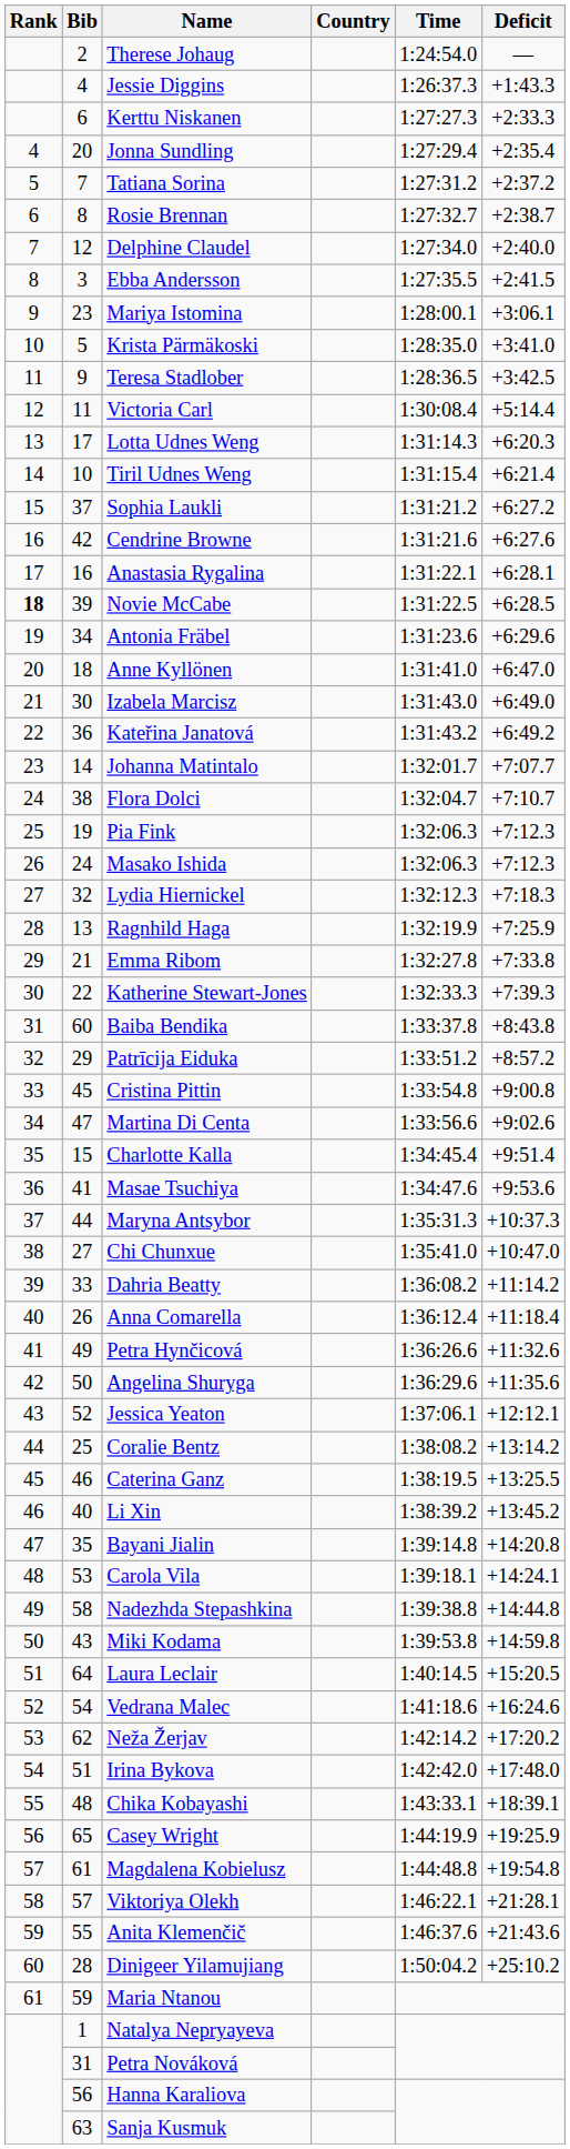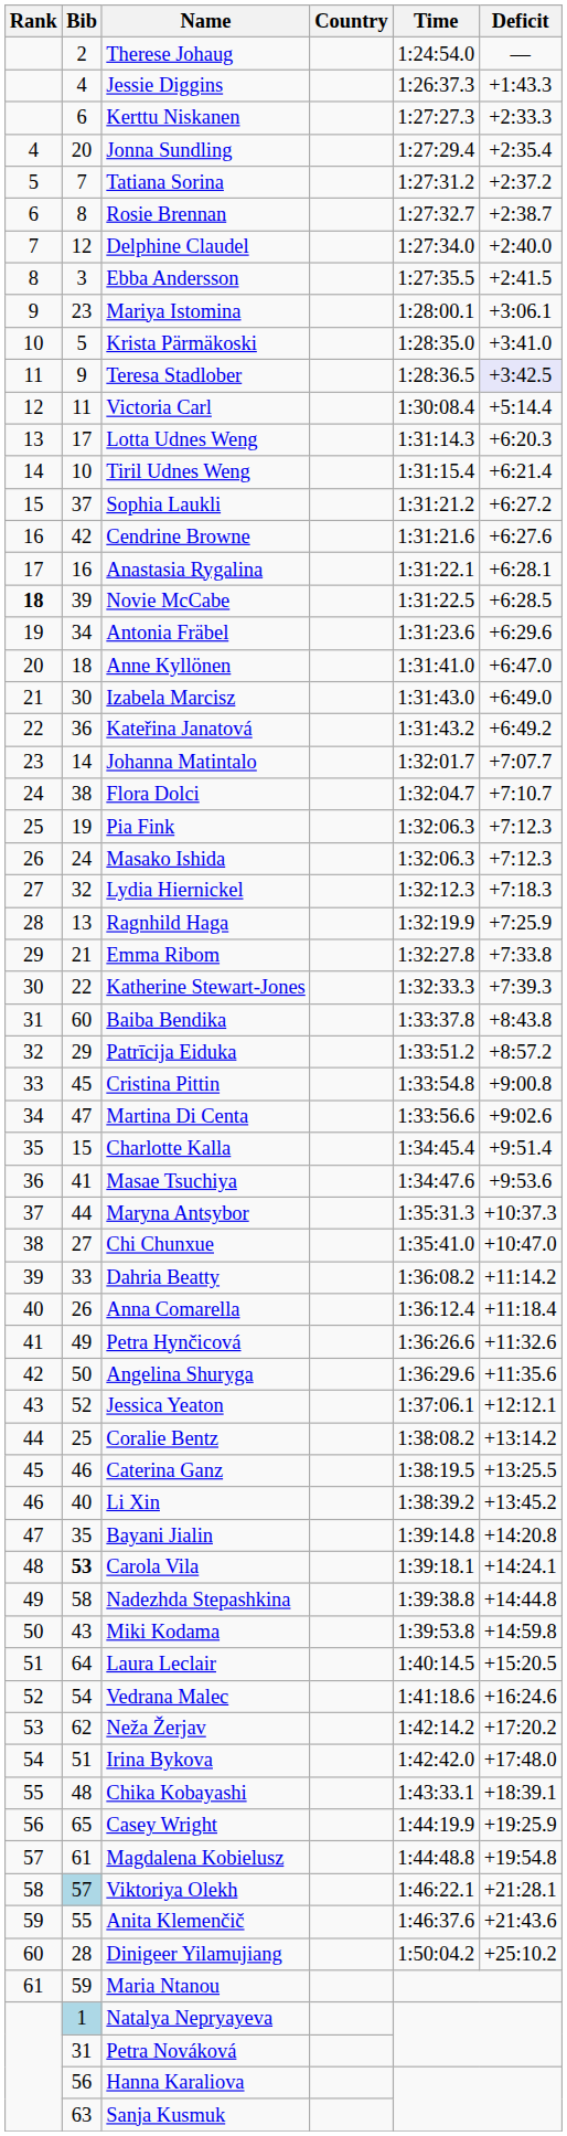Teresa Stadlober | Deficit: no background -> lavender background
Carola Vila | Bib: normal -> bold
Viktoriya Olekh | Bib: no background -> lightblue background
Natalya Nepryayeva | Bib: no background -> lightblue background
